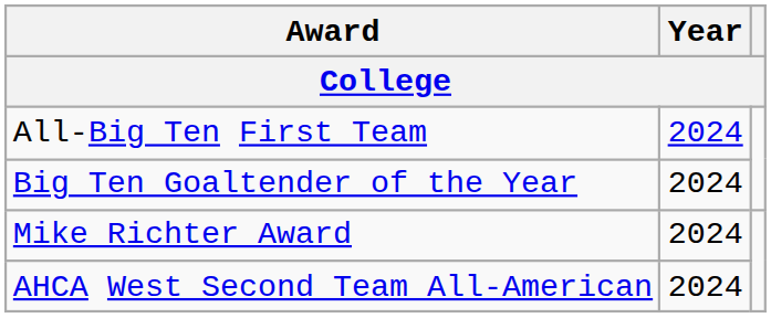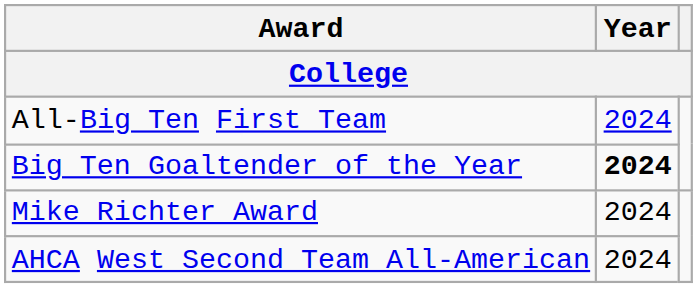Big Ten Goaltender of the Year | Year: normal -> bold
